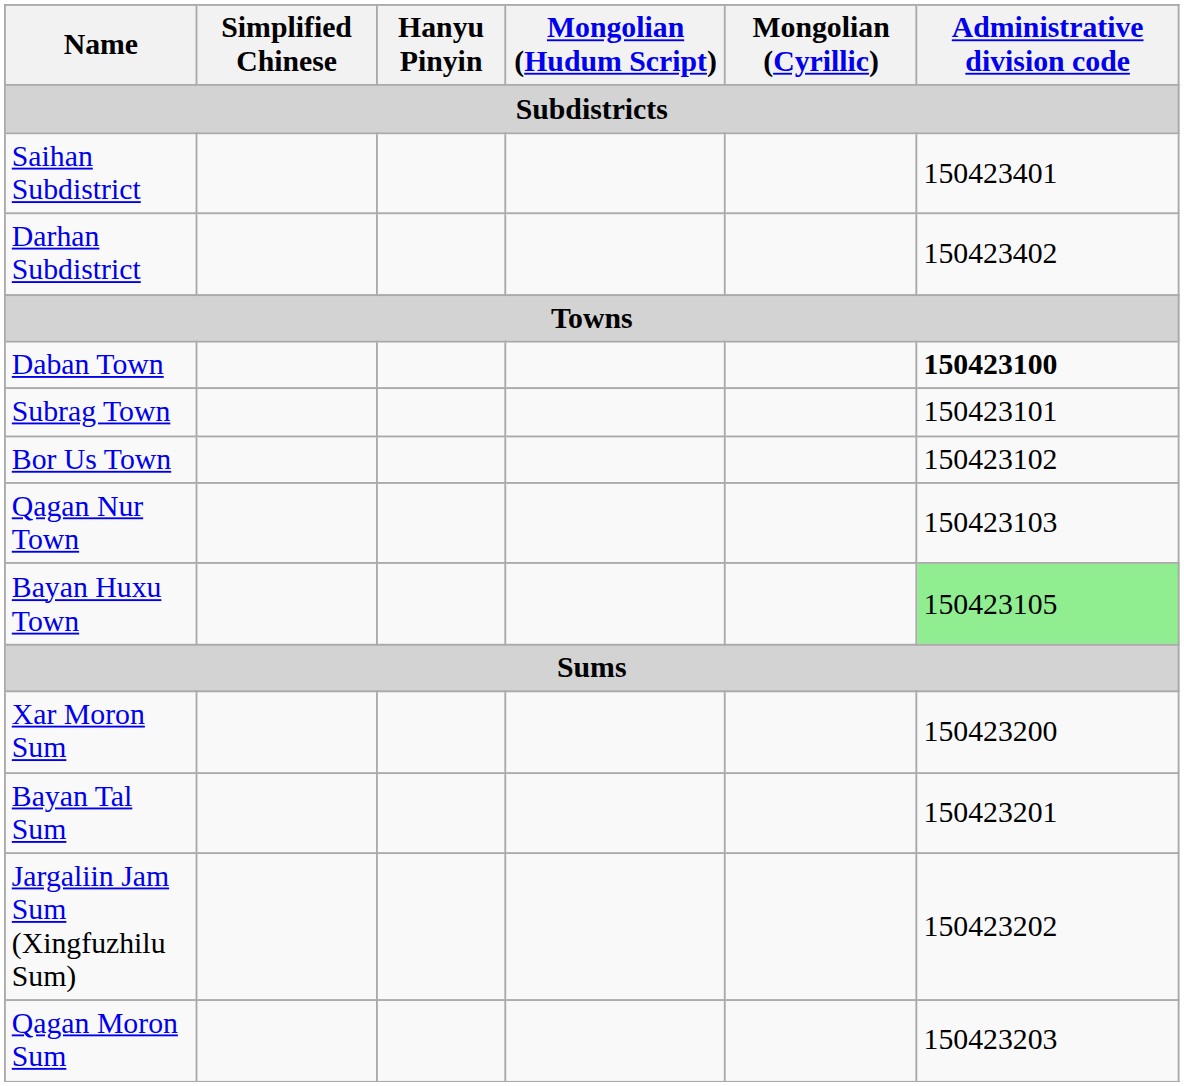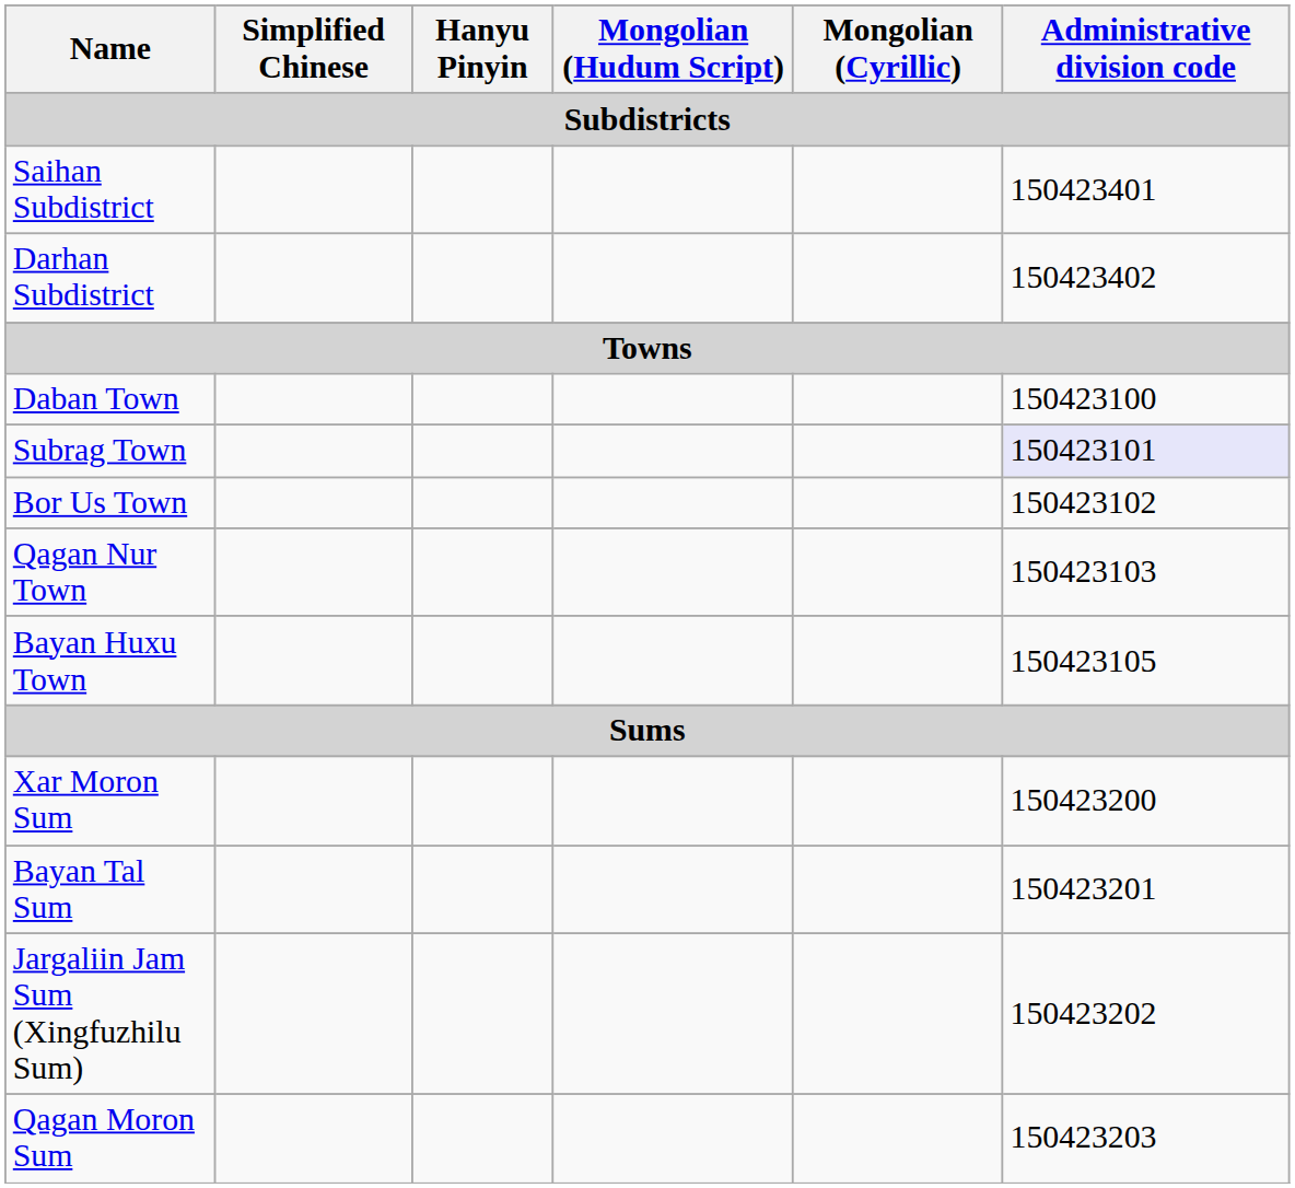Daban Town | Administrative division code: bold -> normal
Subrag Town | Administrative division code: no background -> lavender background
Bayan Huxu Town | Administrative division code: lightgreen background -> no background
